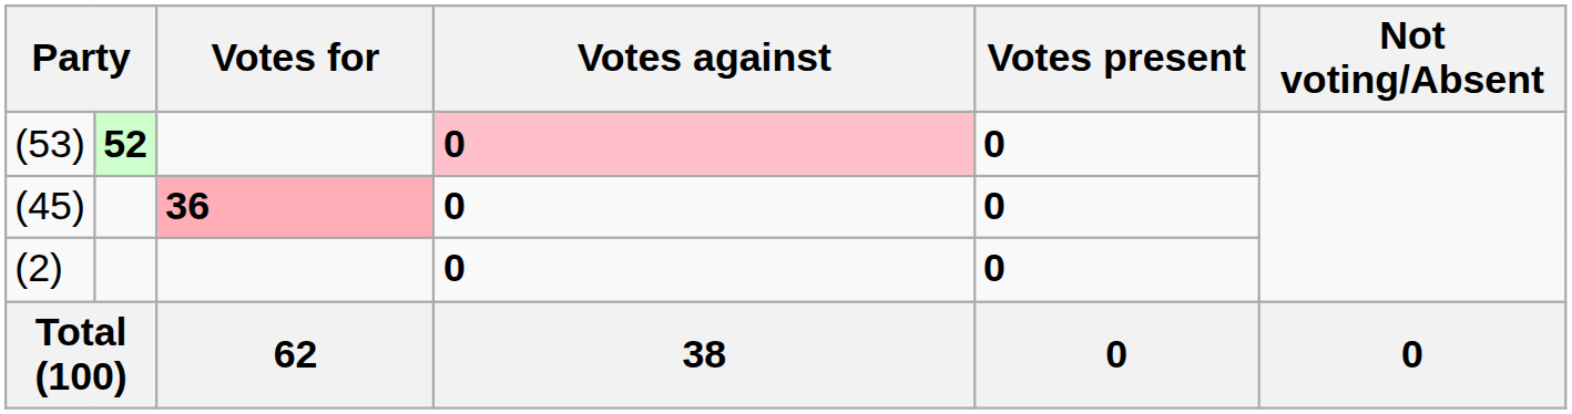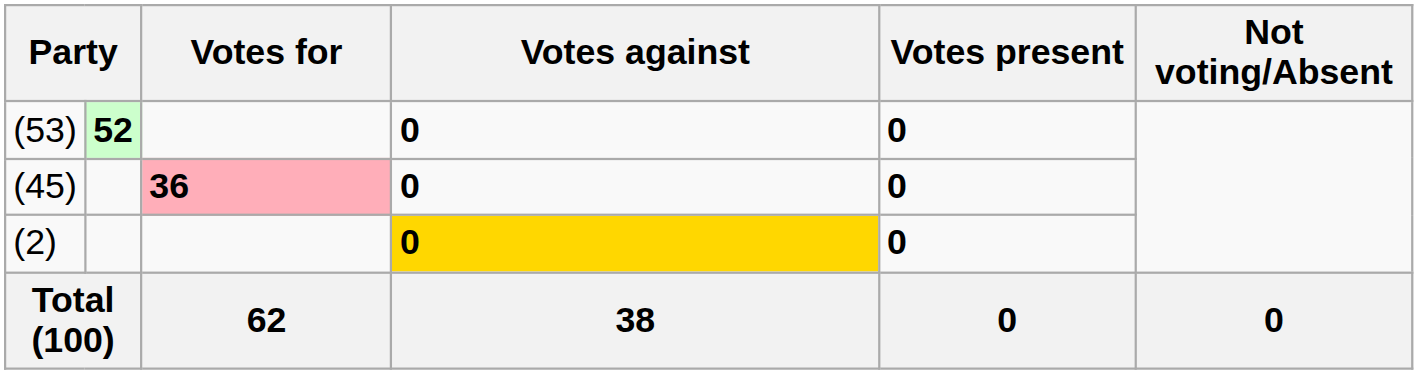(53) | Votes against: pink background -> no background
(2) | Votes against: no background -> gold background
